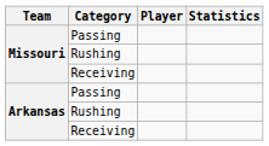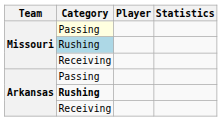Missouri / Passing | Category: no background -> lightyellow background
Missouri / Rushing | Category: no background -> lightblue background
Arkansas / Rushing | Category: normal -> bold
